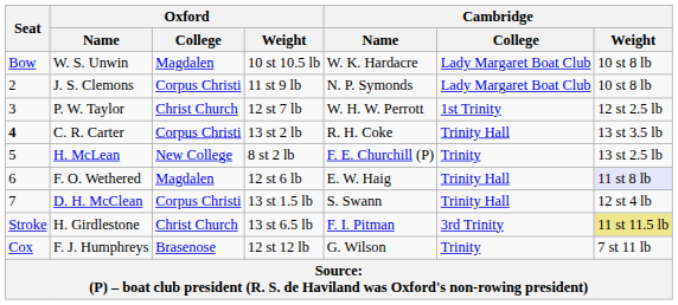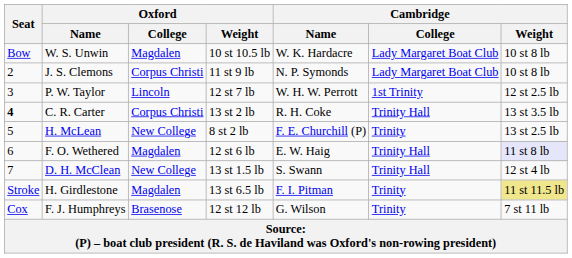P. W. Taylor | Oxford / College: Christ Church -> Lincoln
D. H. McClean | Oxford / College: Corpus Christi -> New College
H. Girdlestone | Oxford / College: Christ Church -> Magdalen
H. Girdlestone | Cambridge / College: 3rd Trinity -> Trinity
